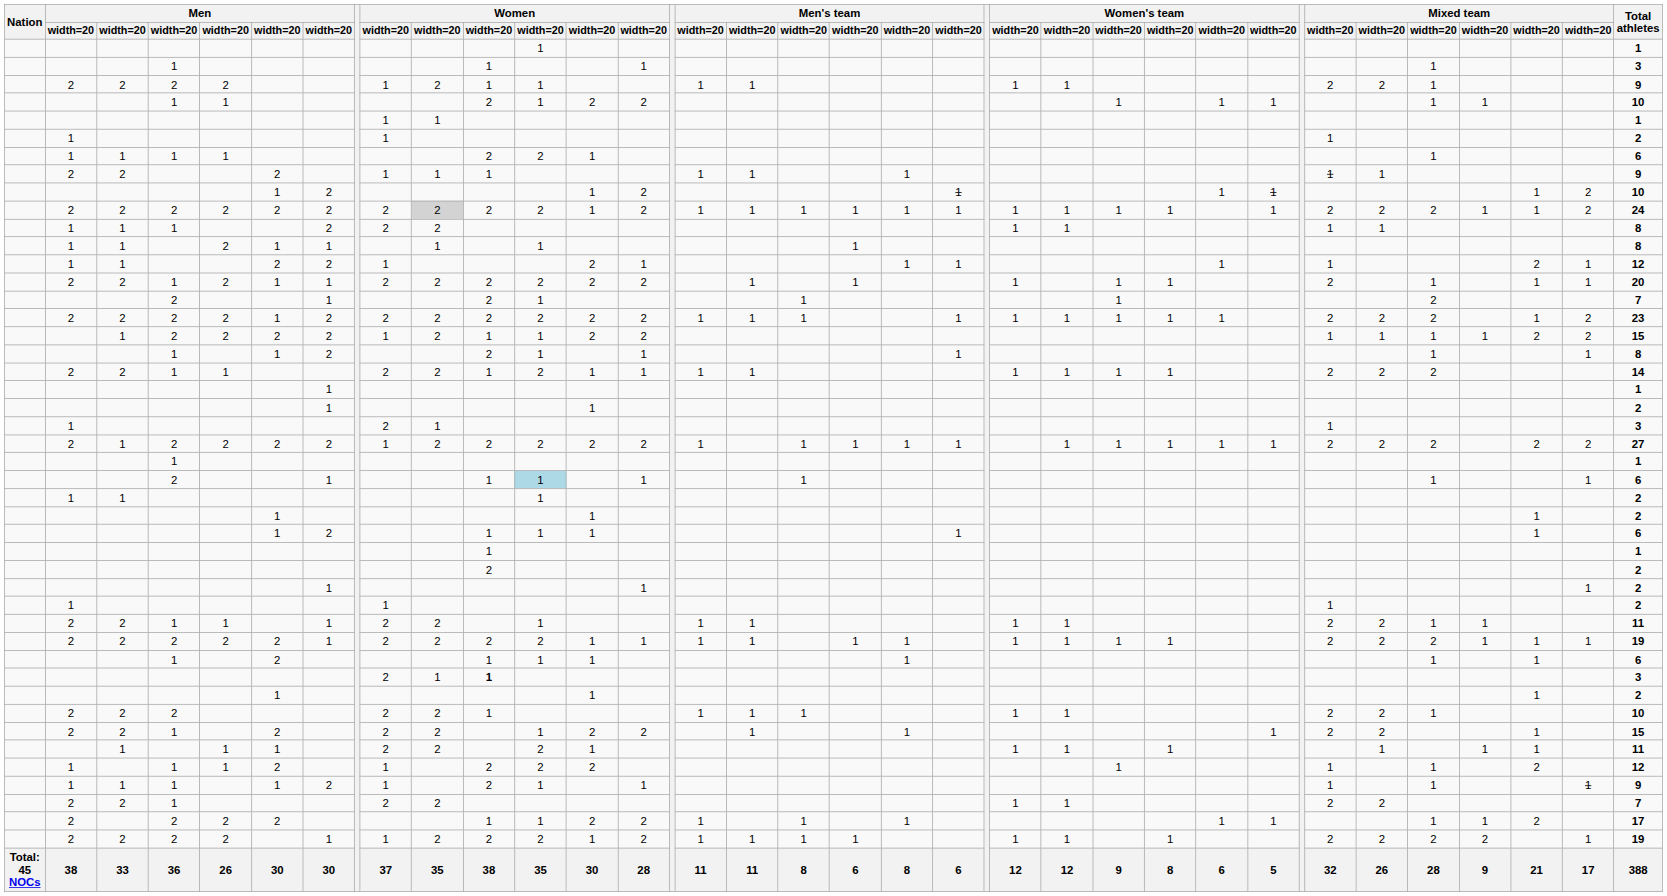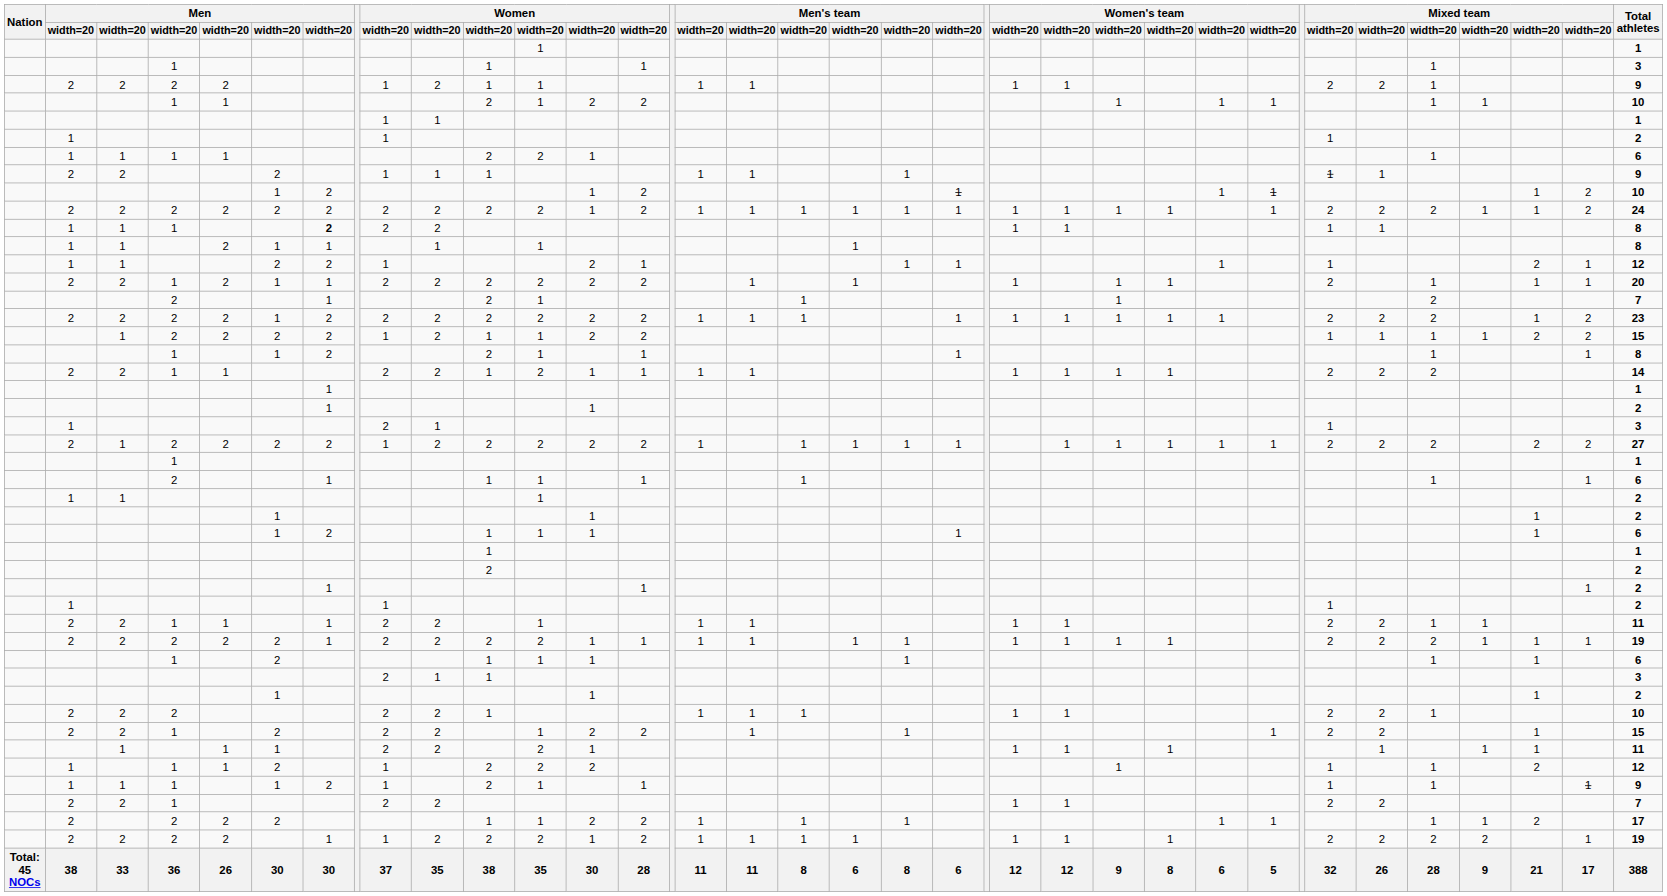row 12 | column 10: lightgrey background -> no background
row 13 | column 7: normal -> bold
row 27 | column 12: lightblue background -> no background
row 38 | column 11: bold -> normal
